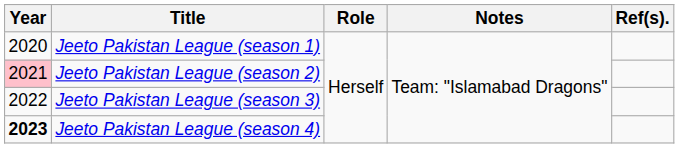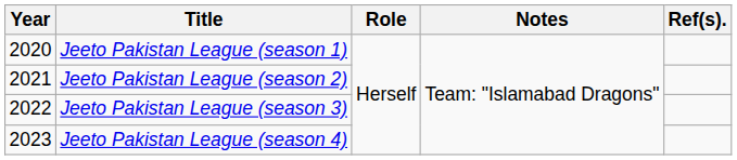Jeeto Pakistan League (season 2) | Year: pink background -> no background
Jeeto Pakistan League (season 4) | Year: bold -> normal
